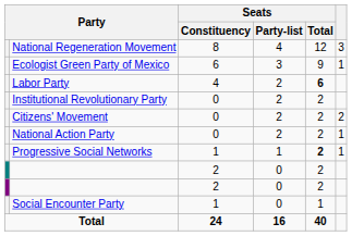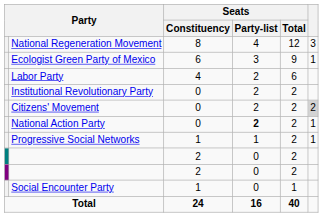Labor Party | Seats / Total: bold -> normal
Citizens' Movement | column 6: no background -> lightgrey background
National Action Party | Seats / Party-list: normal -> bold
Progressive Social Networks | Seats / Total: bold -> normal
